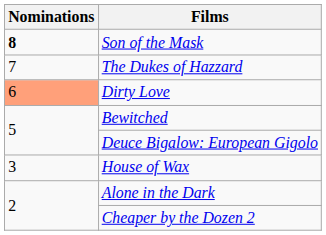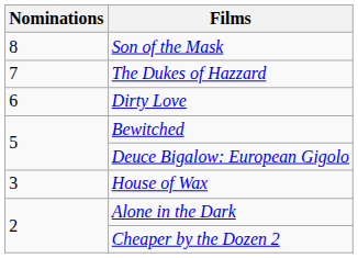Son of the Mask | Nominations: bold -> normal
Dirty Love | Nominations: lightsalmon background -> no background
